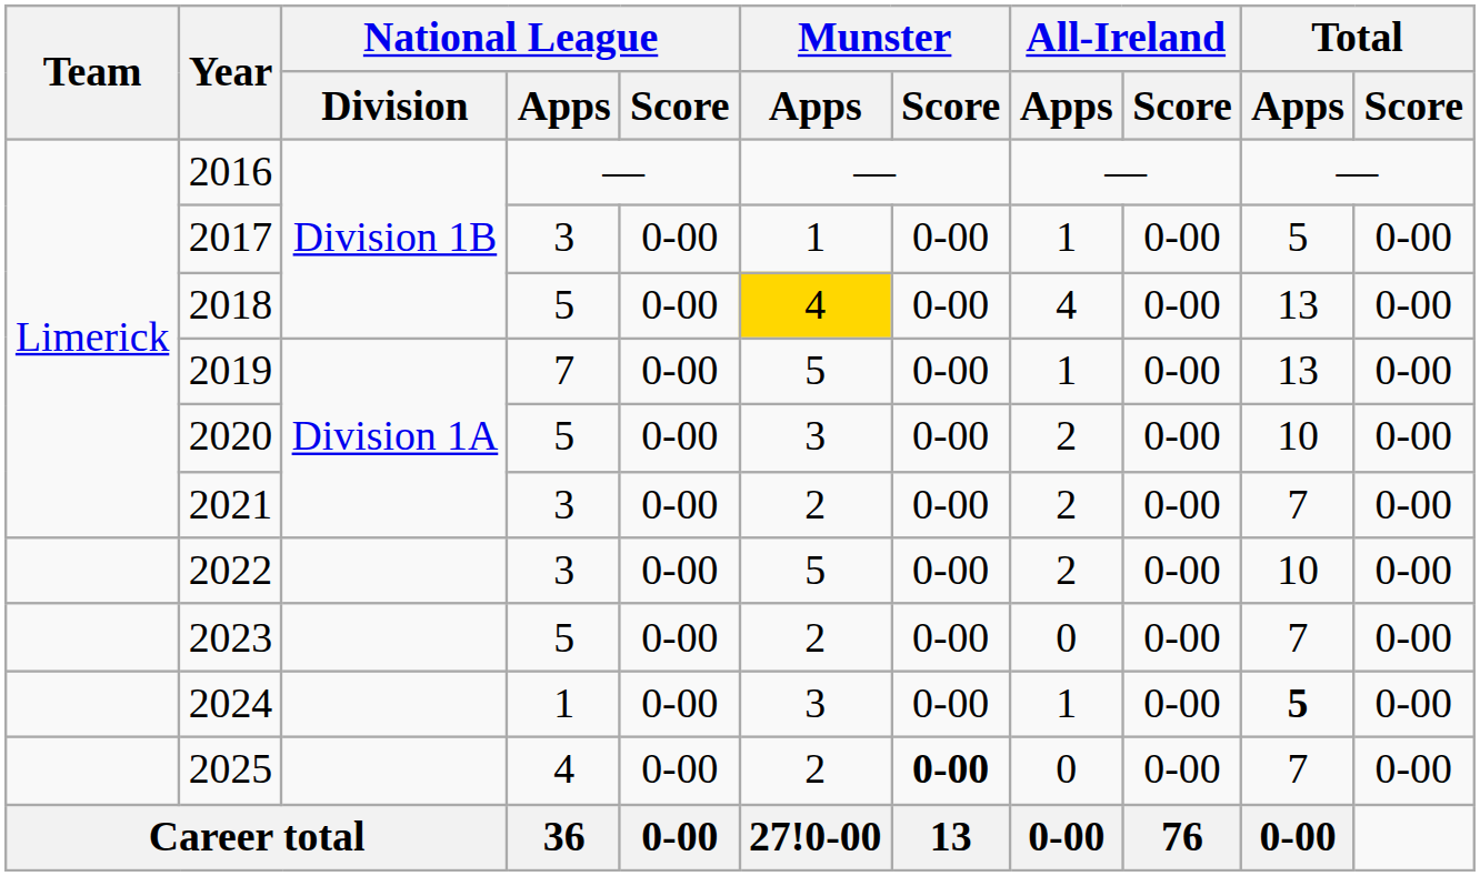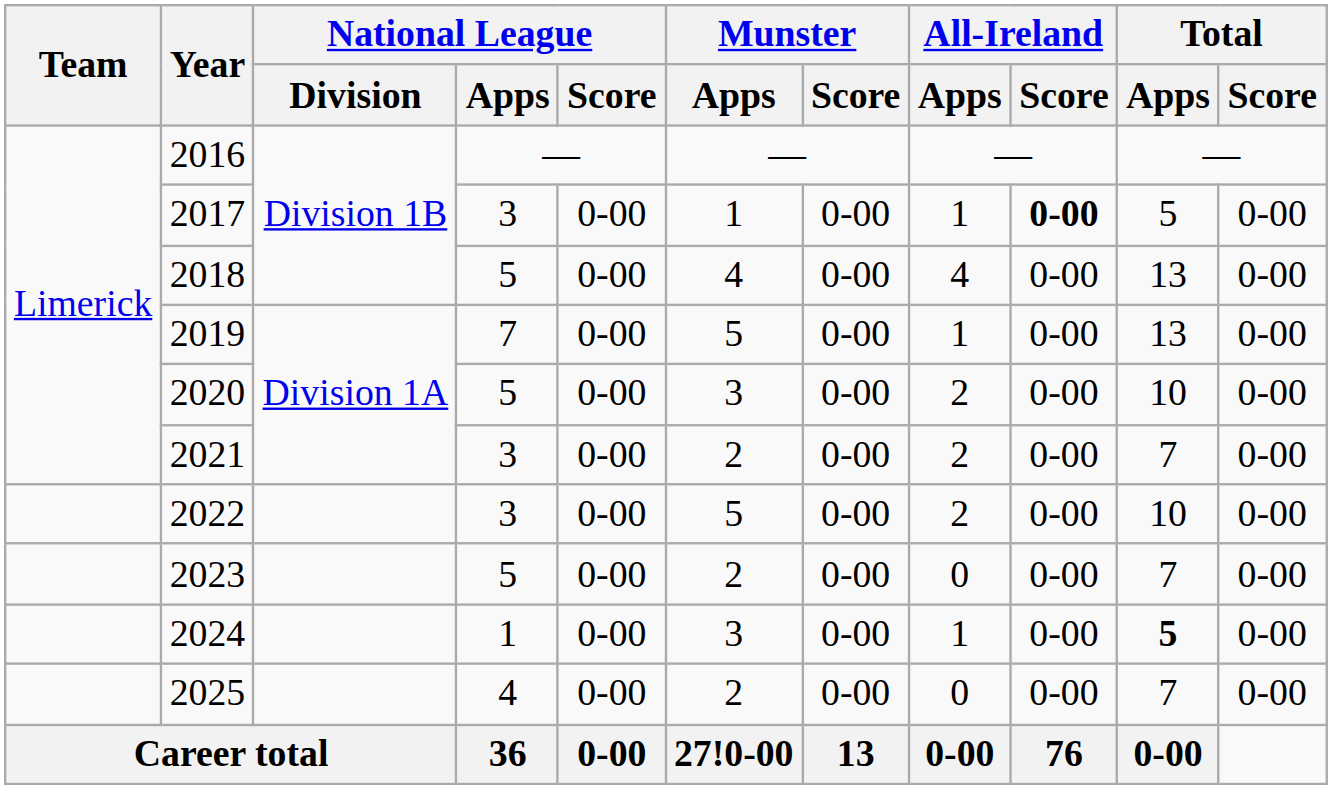2017 | All-Ireland / Score: normal -> bold
2018 | Munster / Apps: gold background -> no background
2025 | Munster / Score: bold -> normal
